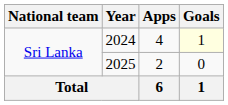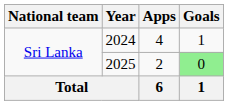2024 | Goals: lightyellow background -> no background
2025 | Goals: no background -> lightgreen background
